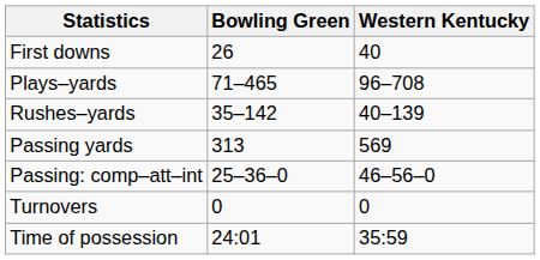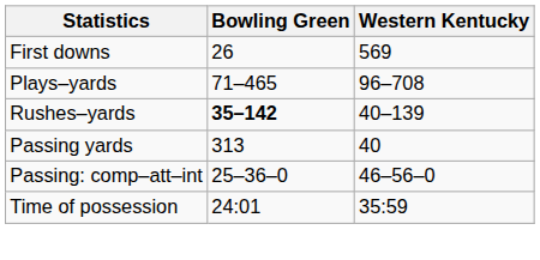First downs | Western Kentucky: 40 -> 569
Rushes–yards | Bowling Green: normal -> bold
Passing yards | Western Kentucky: 569 -> 40
- row: Turnovers | 0 | 0
